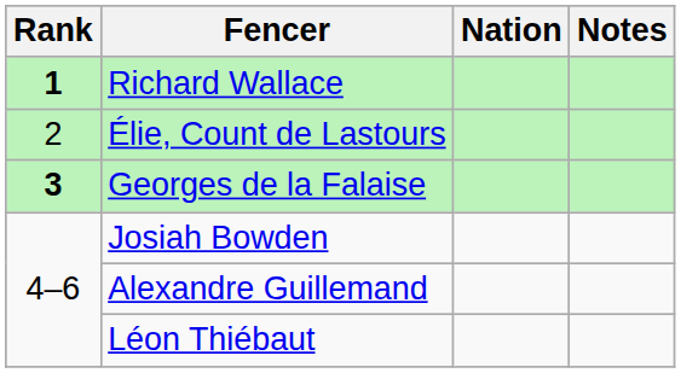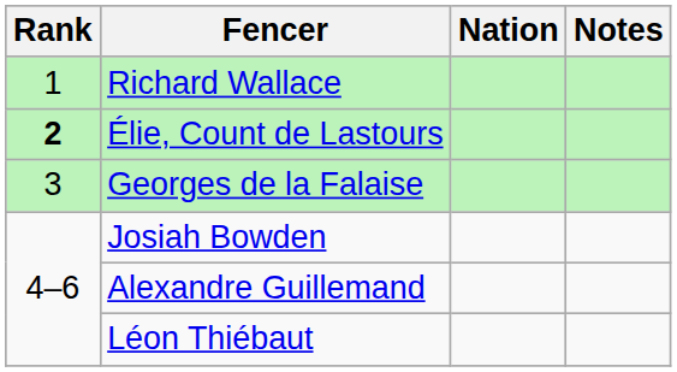Richard Wallace | Rank: bold -> normal
Élie, Count de Lastours | Rank: normal -> bold
Georges de la Falaise | Rank: bold -> normal
